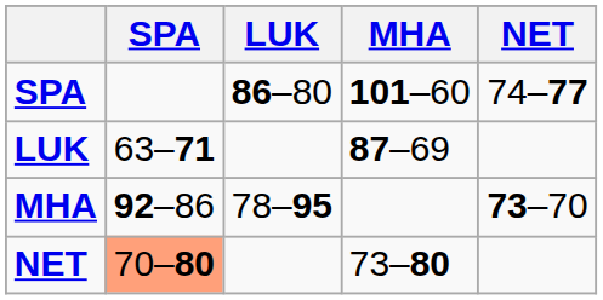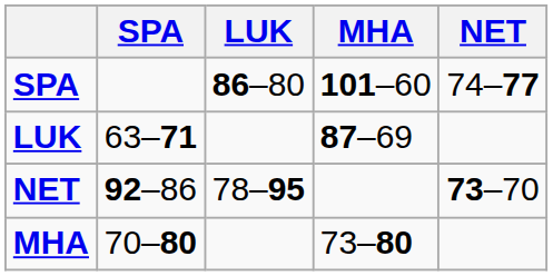row 4 | column 1: MHA -> NET
row 5 | column 1: NET -> MHA
row 5 | SPA: lightsalmon background -> no background
